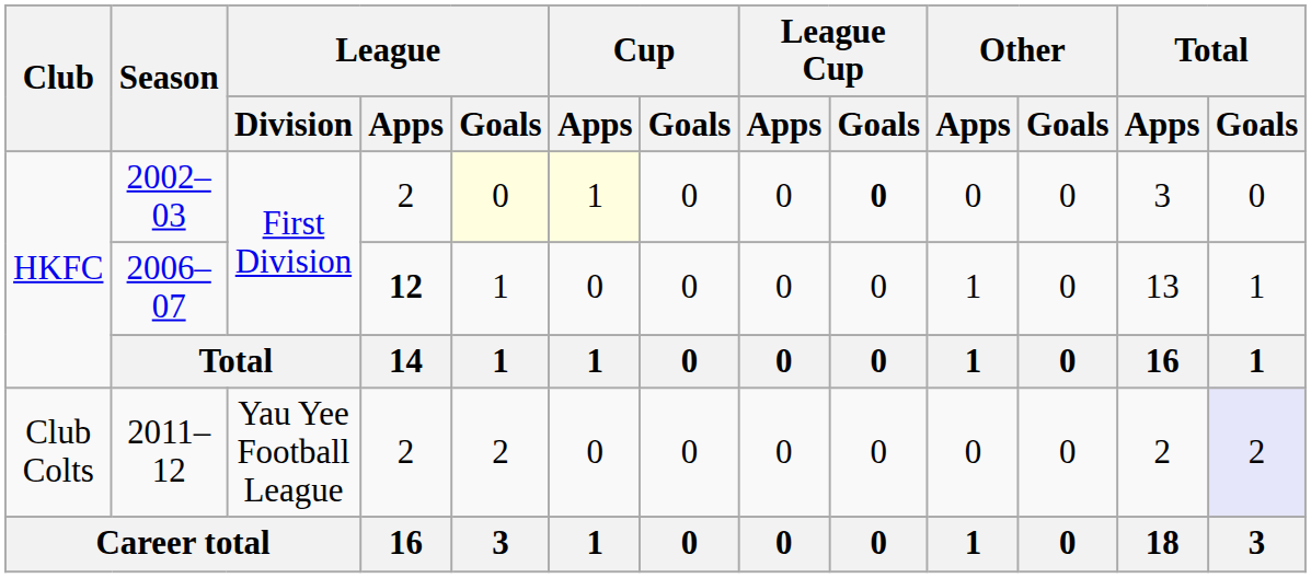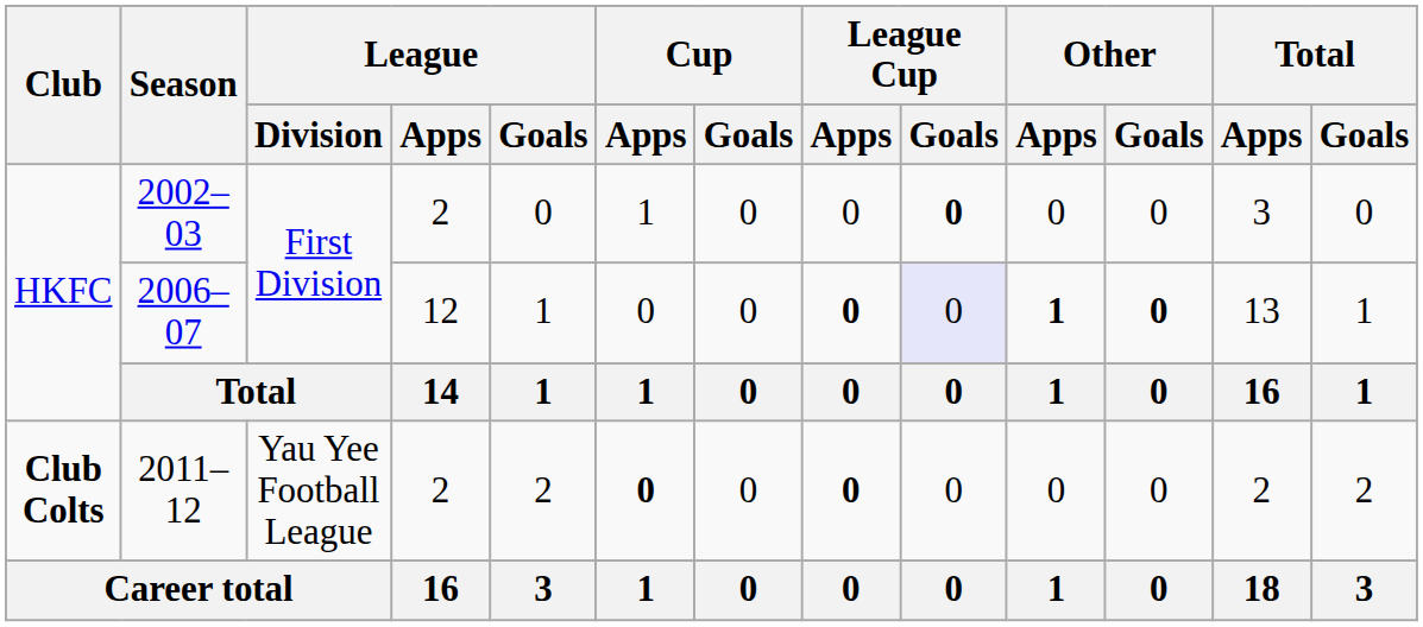2002–03 | League / Goals: lightyellow background -> no background
2002–03 | Cup / Apps: lightyellow background -> no background
2006–07 | League / Apps: bold -> normal
2006–07 | League Cup / Apps: normal -> bold
2006–07 | League Cup / Goals: no background -> lavender background
2006–07 | Other / Apps: normal -> bold
2006–07 | Other / Goals: normal -> bold
2011–12 | Club: normal -> bold
2011–12 | Cup / Apps: normal -> bold
2011–12 | League Cup / Apps: normal -> bold
2011–12 | Total / Goals: lavender background -> no background
